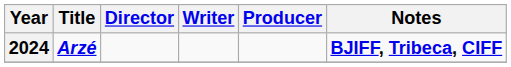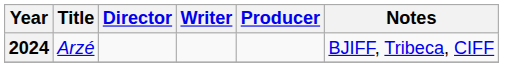2024 | Title: bold -> normal
2024 | Notes: bold -> normal
